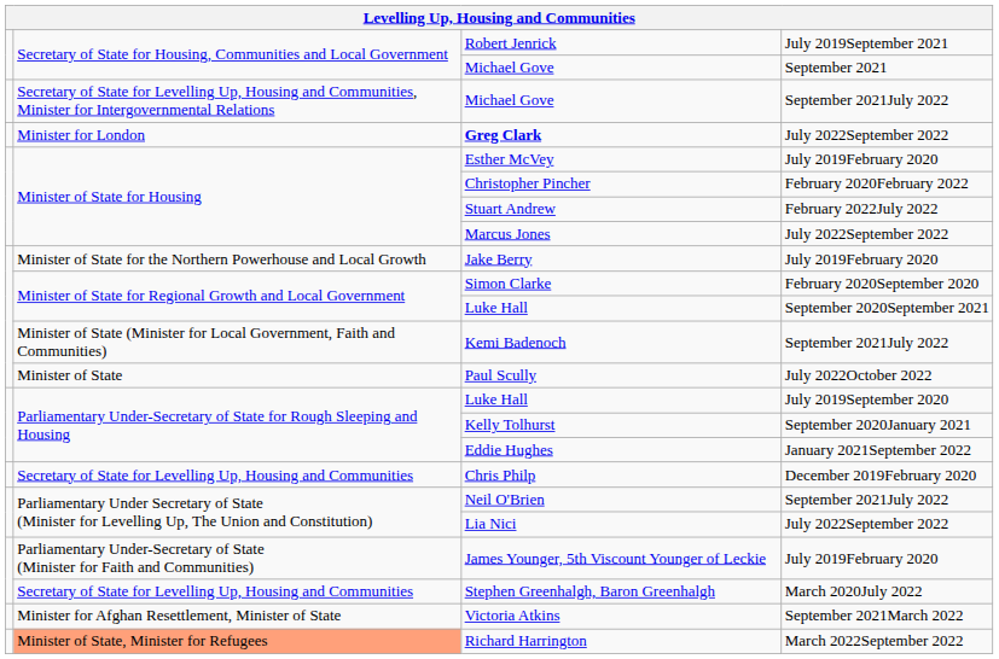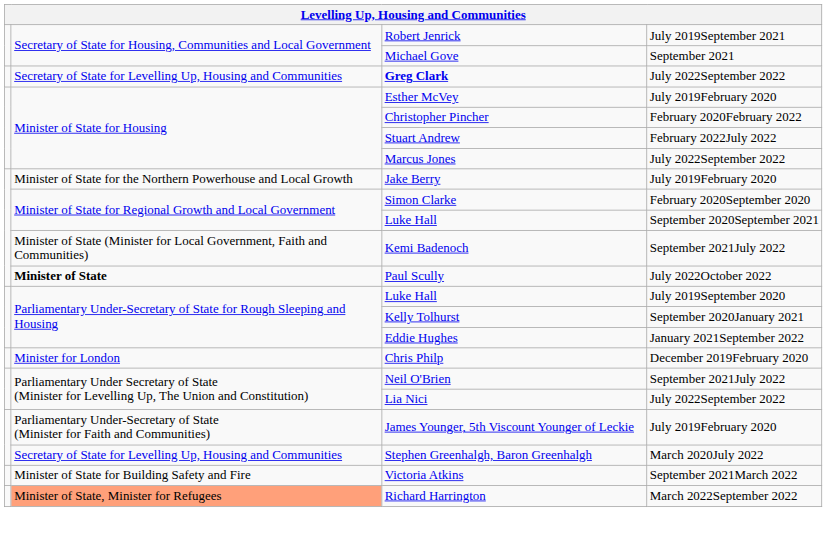- row: Secretary of State for Levelling Up, Housing and Communities, Minister for Intergovernmental Relations | Michael Gove | September 2021July 2022
Greg Clark | column 2: Minister for London -> Secretary of State for Levelling Up, Housing and Communities
Paul Scully | column 2: normal -> bold
Chris Philp | column 2: Secretary of State for Levelling Up, Housing and Communities -> Minister for London
Victoria Atkins | column 2: Minister for Afghan Resettlement, Minister of State -> Minister of State for Building Safety and Fire
